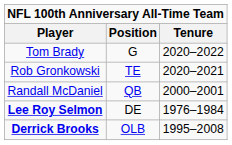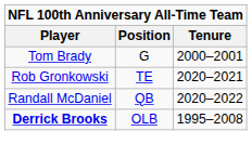Tom Brady | Tenure: 2020–2022 -> 2000–2001
Randall McDaniel | Tenure: 2000–2001 -> 2020–2022
- row: Lee Roy Selmon | DE | 1976–1984
